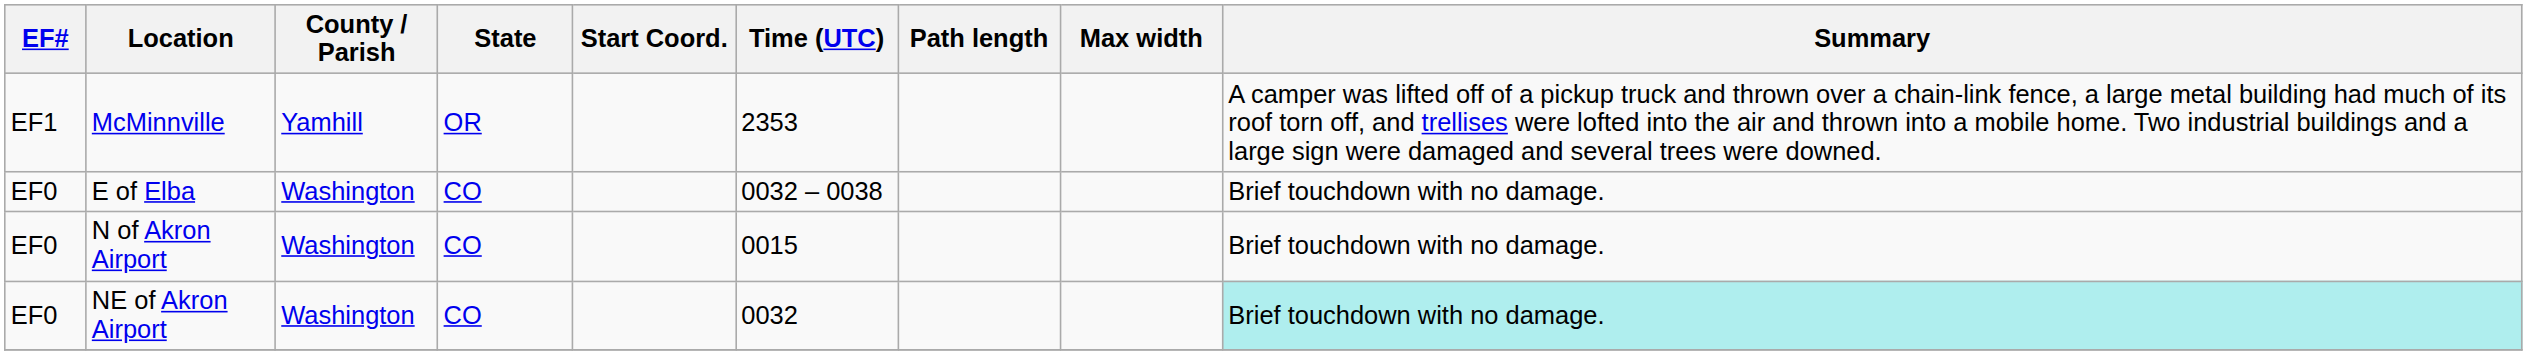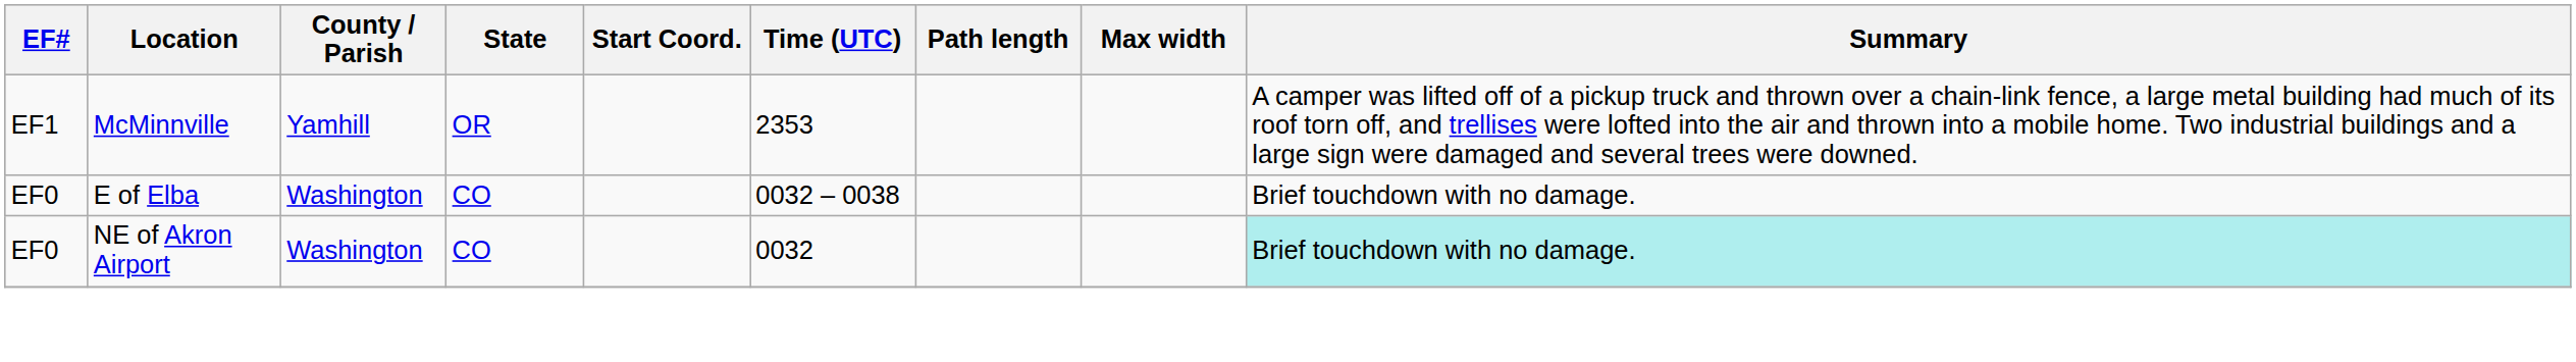- row: EF0 | N of Akron Airport | Washington | CO | 0015 | Brief touchdown with no damage.
